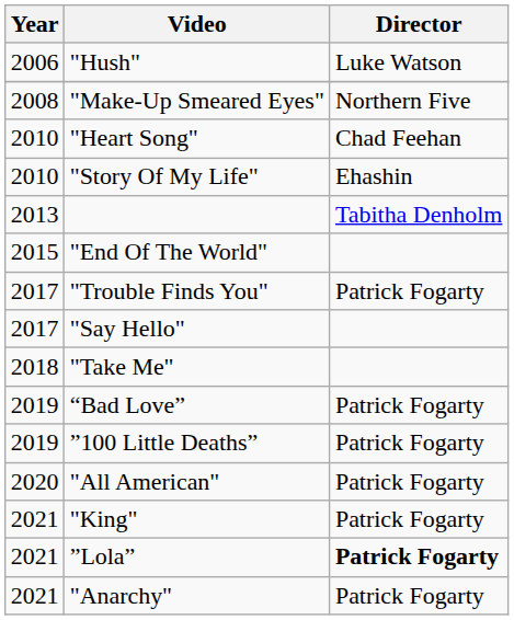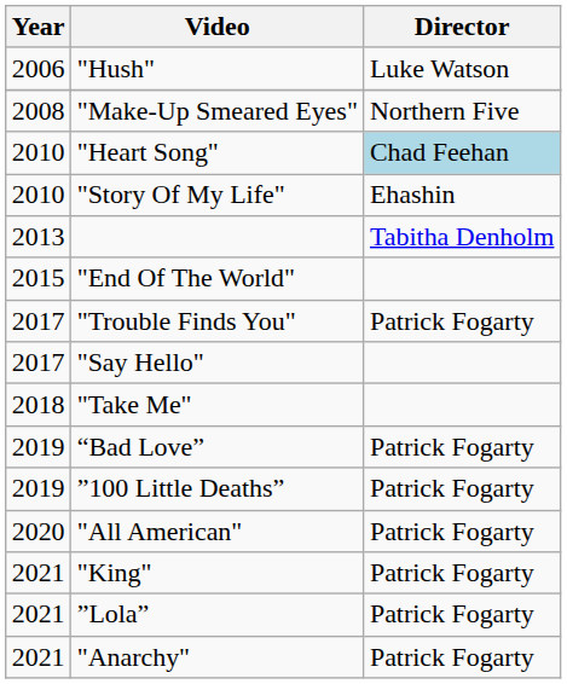"Heart Song" | Director: no background -> lightblue background
”Lola” | Director: bold -> normal
